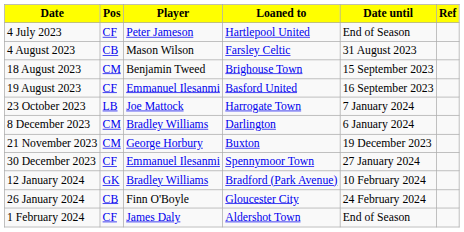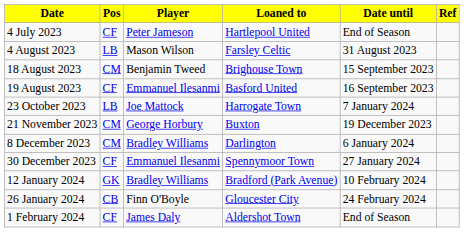4 August 2023 | Pos: CB -> LB
rows swapped: 21 November 2023 <-> 8 December 2023
